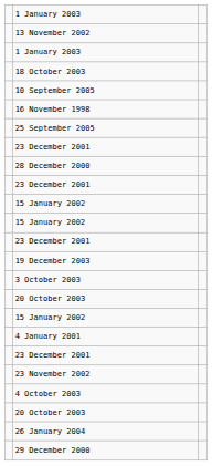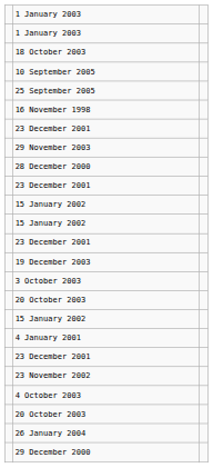- row: 13 November 2002
rows swapped: 25 September 2005 <-> 16 November 1998
+ row: 29 November 2003
